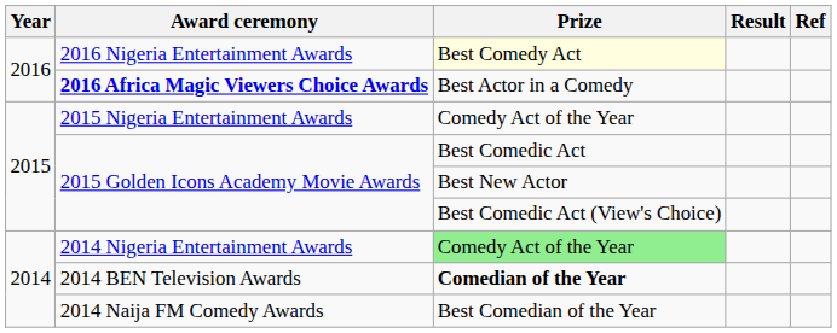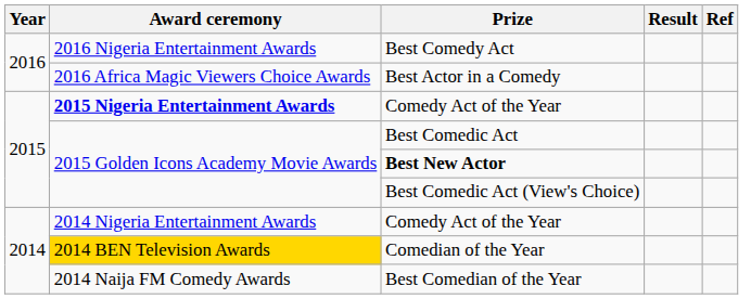Best Comedy Act | Prize: lightyellow background -> no background
Best Actor in a Comedy | Award ceremony: bold -> normal
2015 Nigeria Entertainment Awards / Comedy Act of the Year | Award ceremony: normal -> bold
Best New Actor | Prize: normal -> bold
2014 Nigeria Entertainment Awards / Comedy Act of the Year | Prize: lightgreen background -> no background
Comedian of the Year | Award ceremony: no background -> gold background
Comedian of the Year | Prize: bold -> normal
